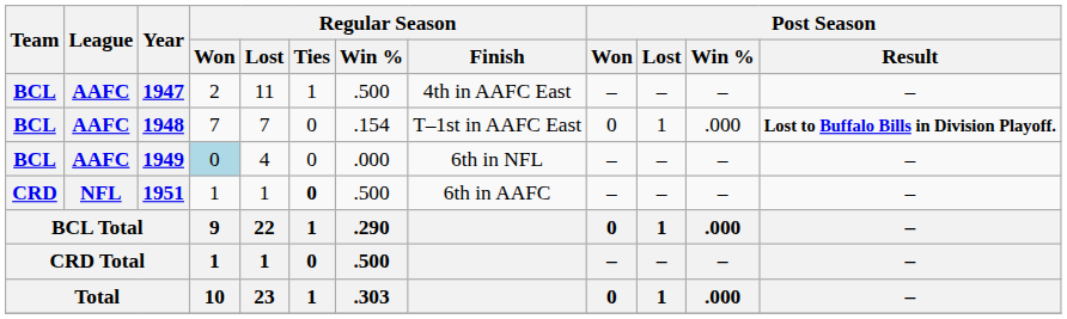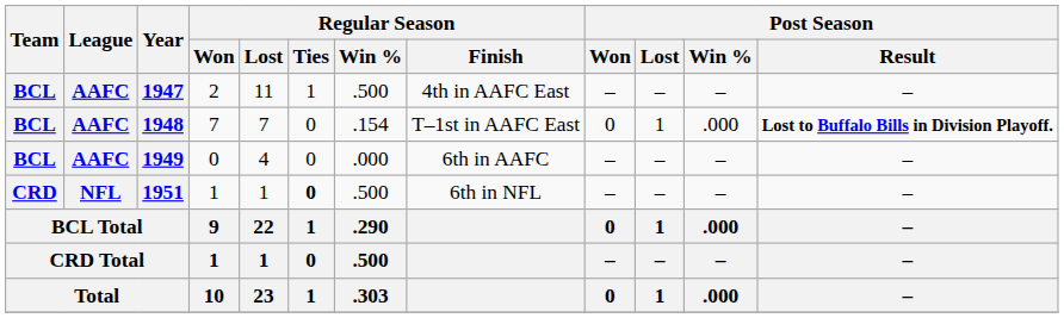1949 | Regular Season / Won: lightblue background -> no background
1949 | Regular Season / Finish: 6th in NFL -> 6th in AAFC
1951 | Regular Season / Finish: 6th in AAFC -> 6th in NFL
